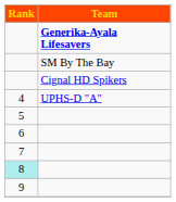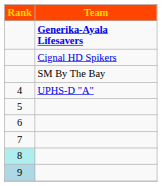row 3 | Team: SM By The Bay -> Cignal HD Spikers
row 4 | Team: Cignal HD Spikers -> SM By The Bay
row 10 | Rank: no background -> lightblue background
